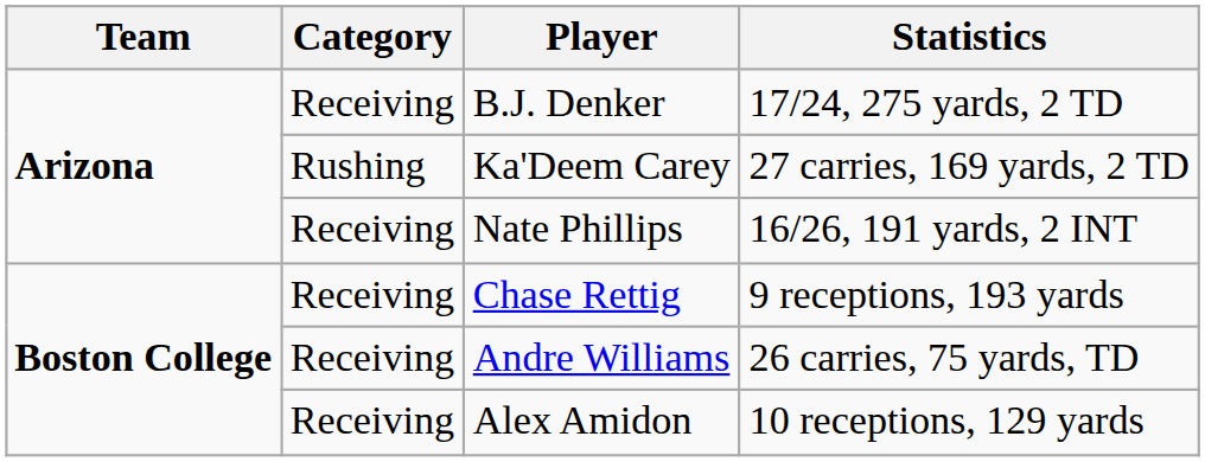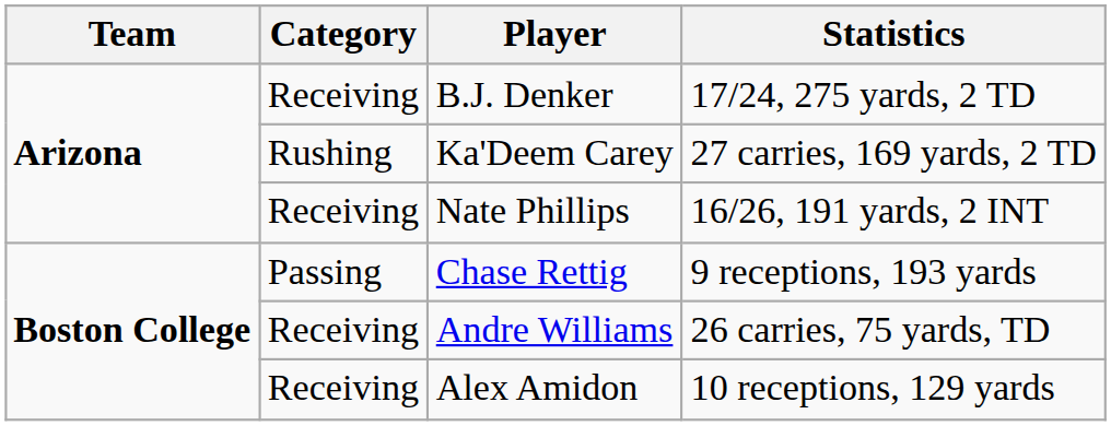Chase Rettig | Category: Receiving -> Passing
